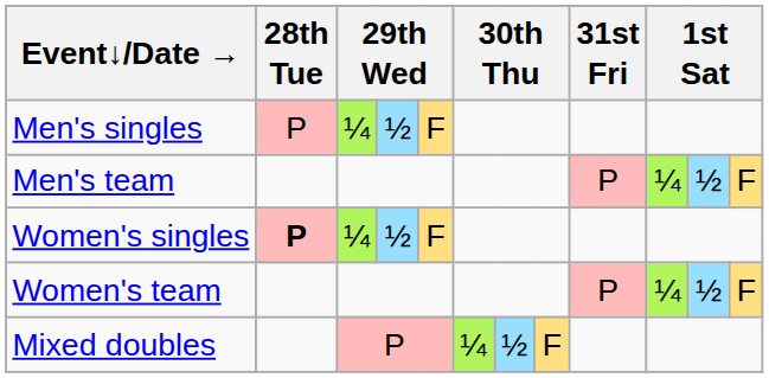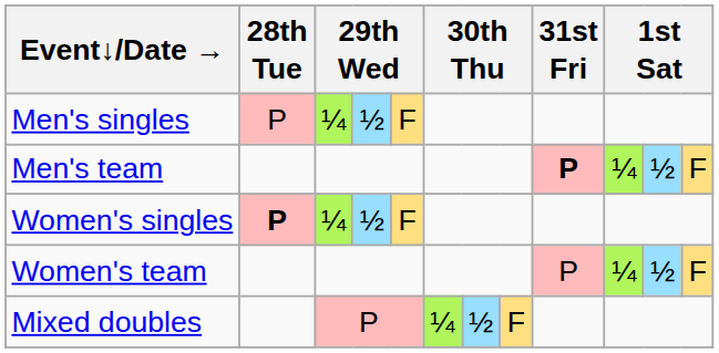Men's team | 31st Fri: normal -> bold
